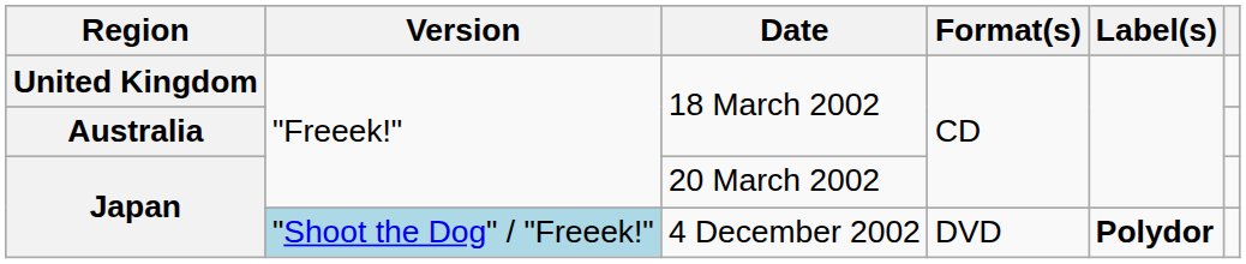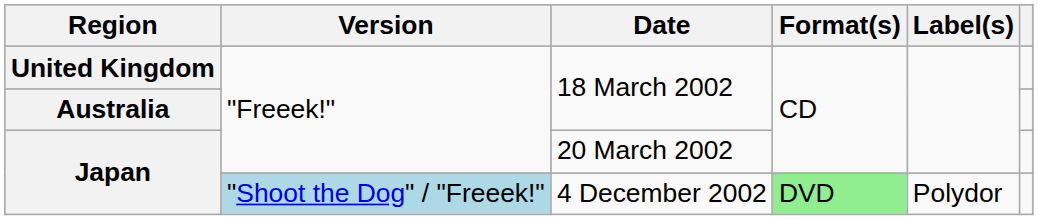Japan / 4 December 2002 | Format(s): no background -> lightgreen background
Japan / 4 December 2002 | Label(s): bold -> normal
